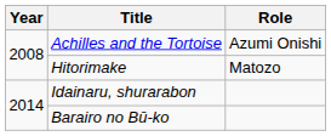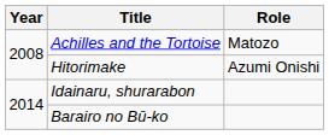Achilles and the Tortoise | Role: Azumi Onishi -> Matozo
Hitorimake | Role: Matozo -> Azumi Onishi
